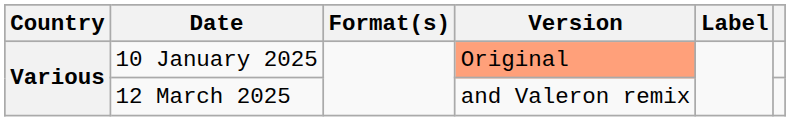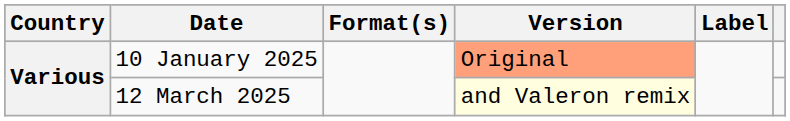12 March 2025 | Version: no background -> lightyellow background
